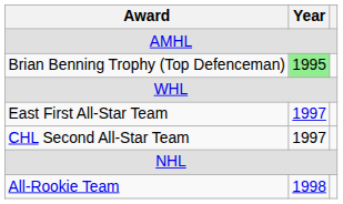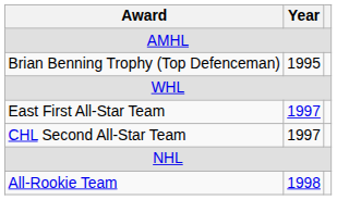Brian Benning Trophy (Top Defenceman) | Year: lightgreen background -> no background
